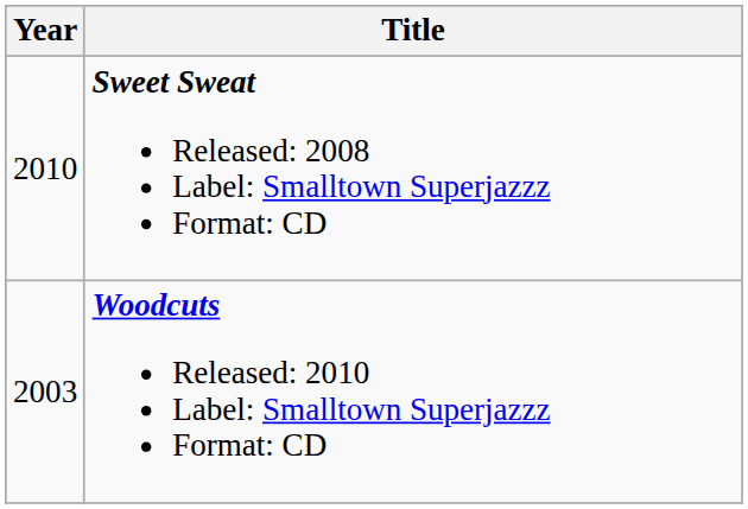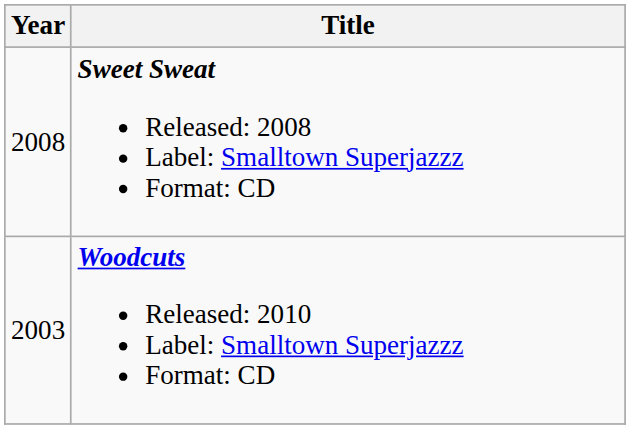row 2 | Year: 2010 -> 2008
